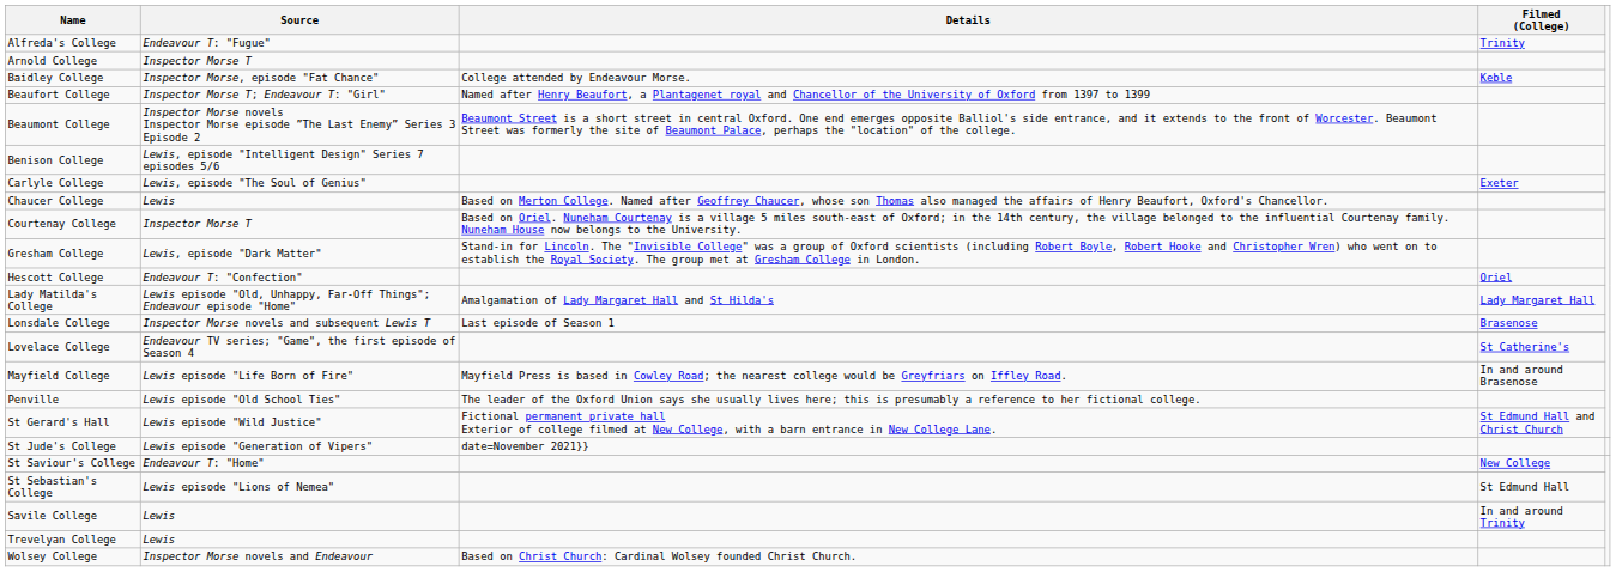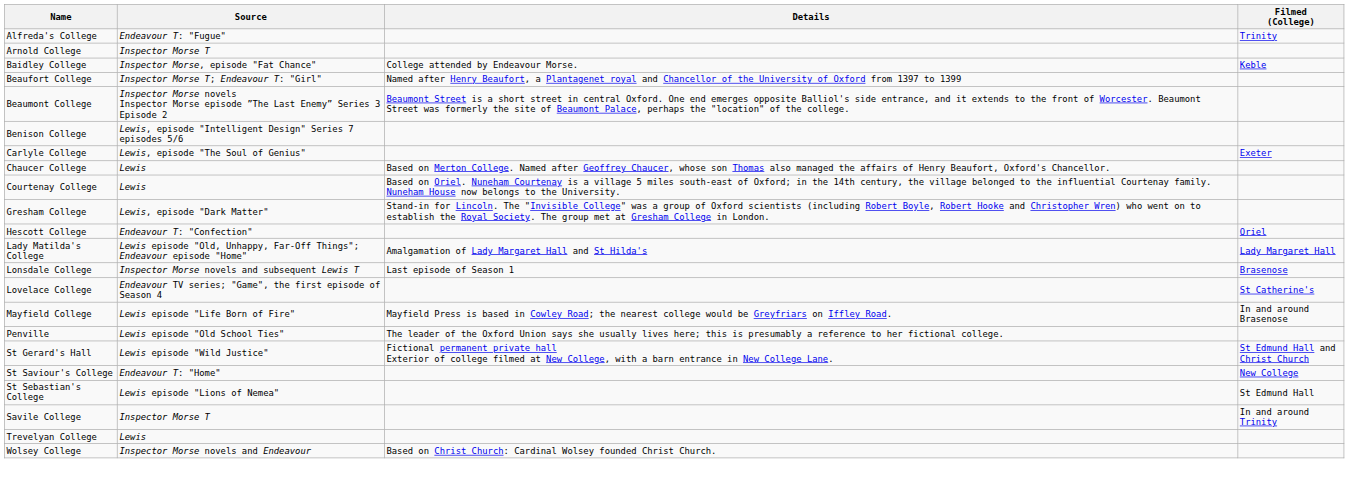Courtenay College | Source: Inspector Morse T -> Lewis
- row: St Jude's College | Lewis episode "Generation of Vipers" | date=November 2021}}
Savile College | Source: Lewis -> Inspector Morse T
